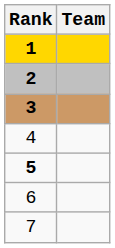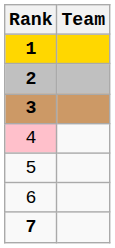4 | Rank: no background -> pink background
5 | Rank: bold -> normal
7 | Rank: normal -> bold
